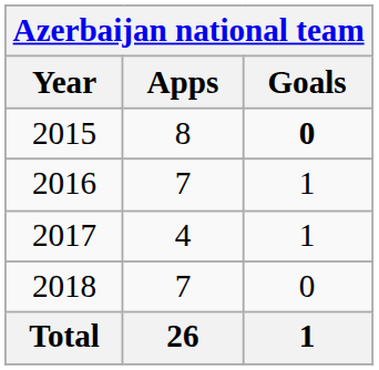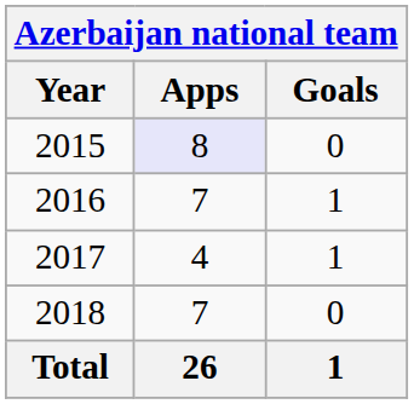2015 | Apps: no background -> lavender background
2015 | Goals: bold -> normal
